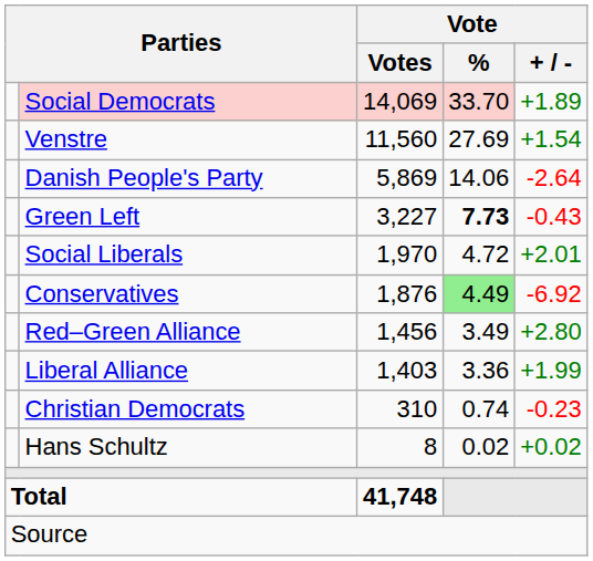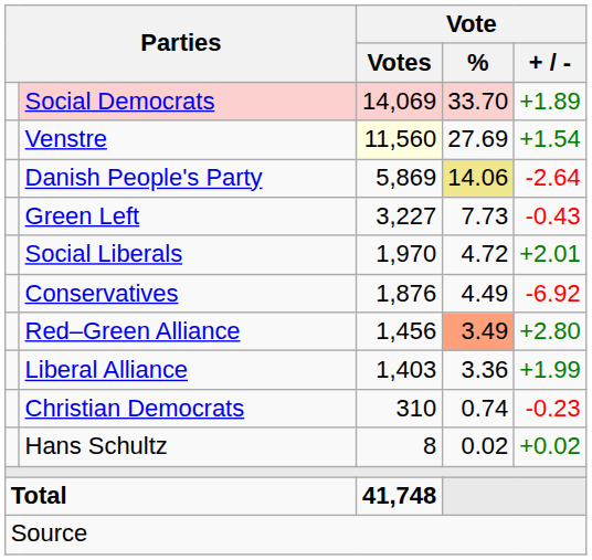Venstre | Vote / Votes: no background -> lightyellow background
Danish People's Party | Vote / %: no background -> khaki background
Green Left | Vote / %: bold -> normal
Conservatives | Vote / %: lightgreen background -> no background
Red–Green Alliance | Vote / %: no background -> lightsalmon background
